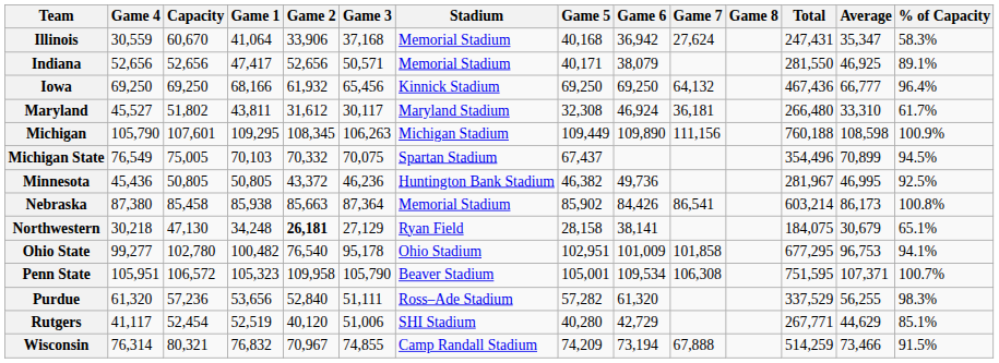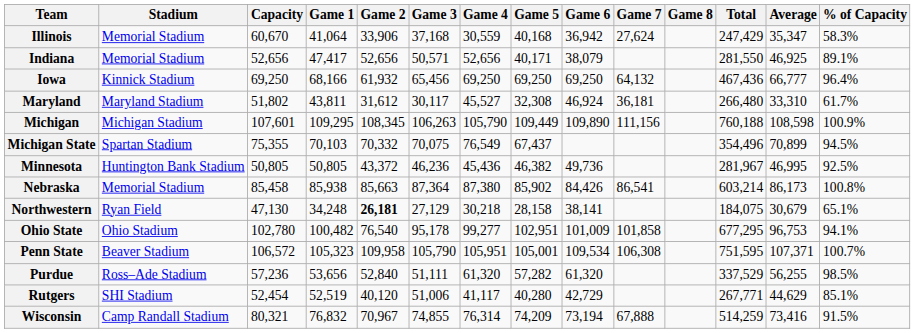columns swapped: Stadium <-> Game 4
Illinois | Total: 247,431 -> 247,429
Michigan State | Capacity: 75,005 -> 75,355
Purdue | % of Capacity: 98.3% -> 98.5%
Wisconsin | Average: 73,466 -> 73,416
